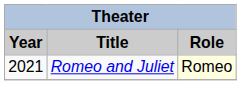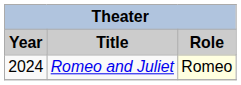Romeo and Juliet | Year: 2021 -> 2024
